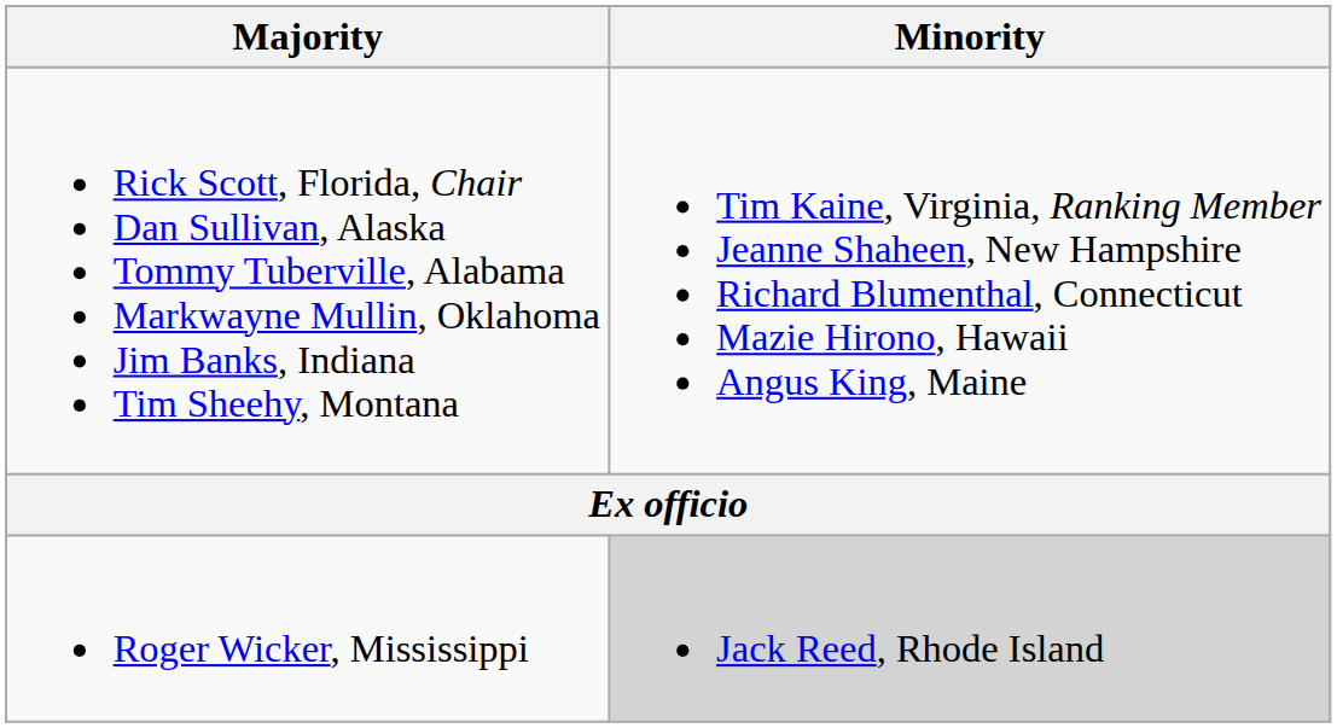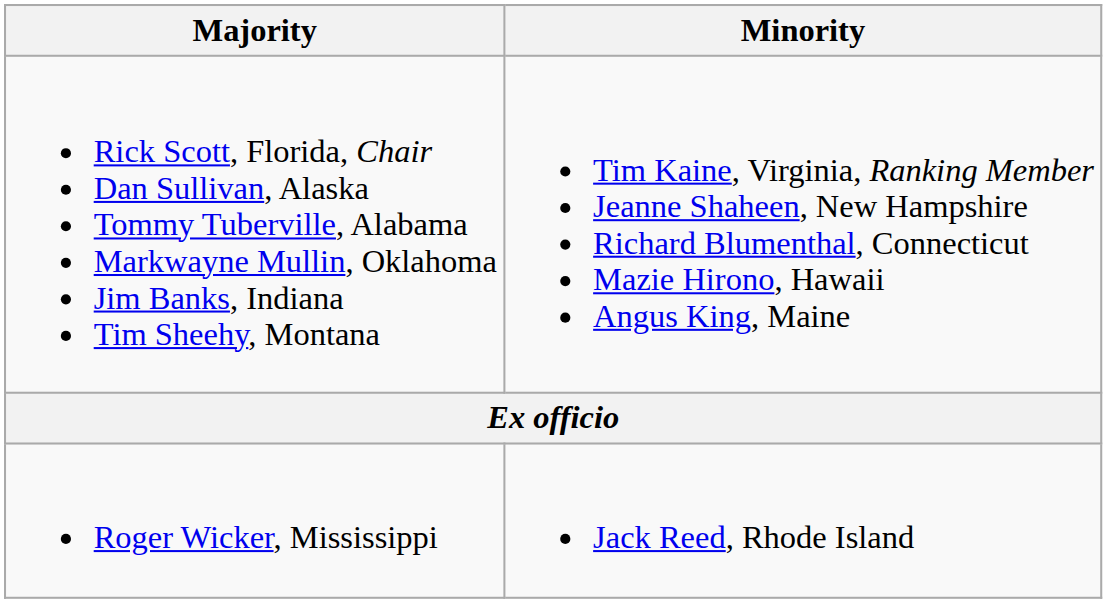Roger Wicker, Mississippi | Minority: lightgrey background -> no background
